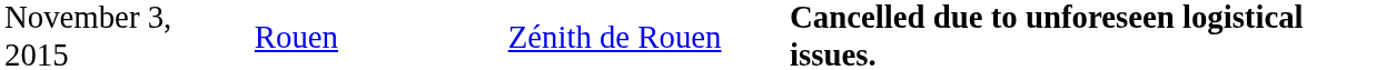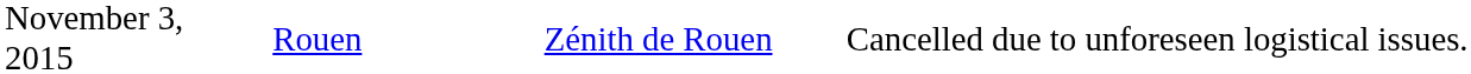November 3, 2015 | column 4: bold -> normal
